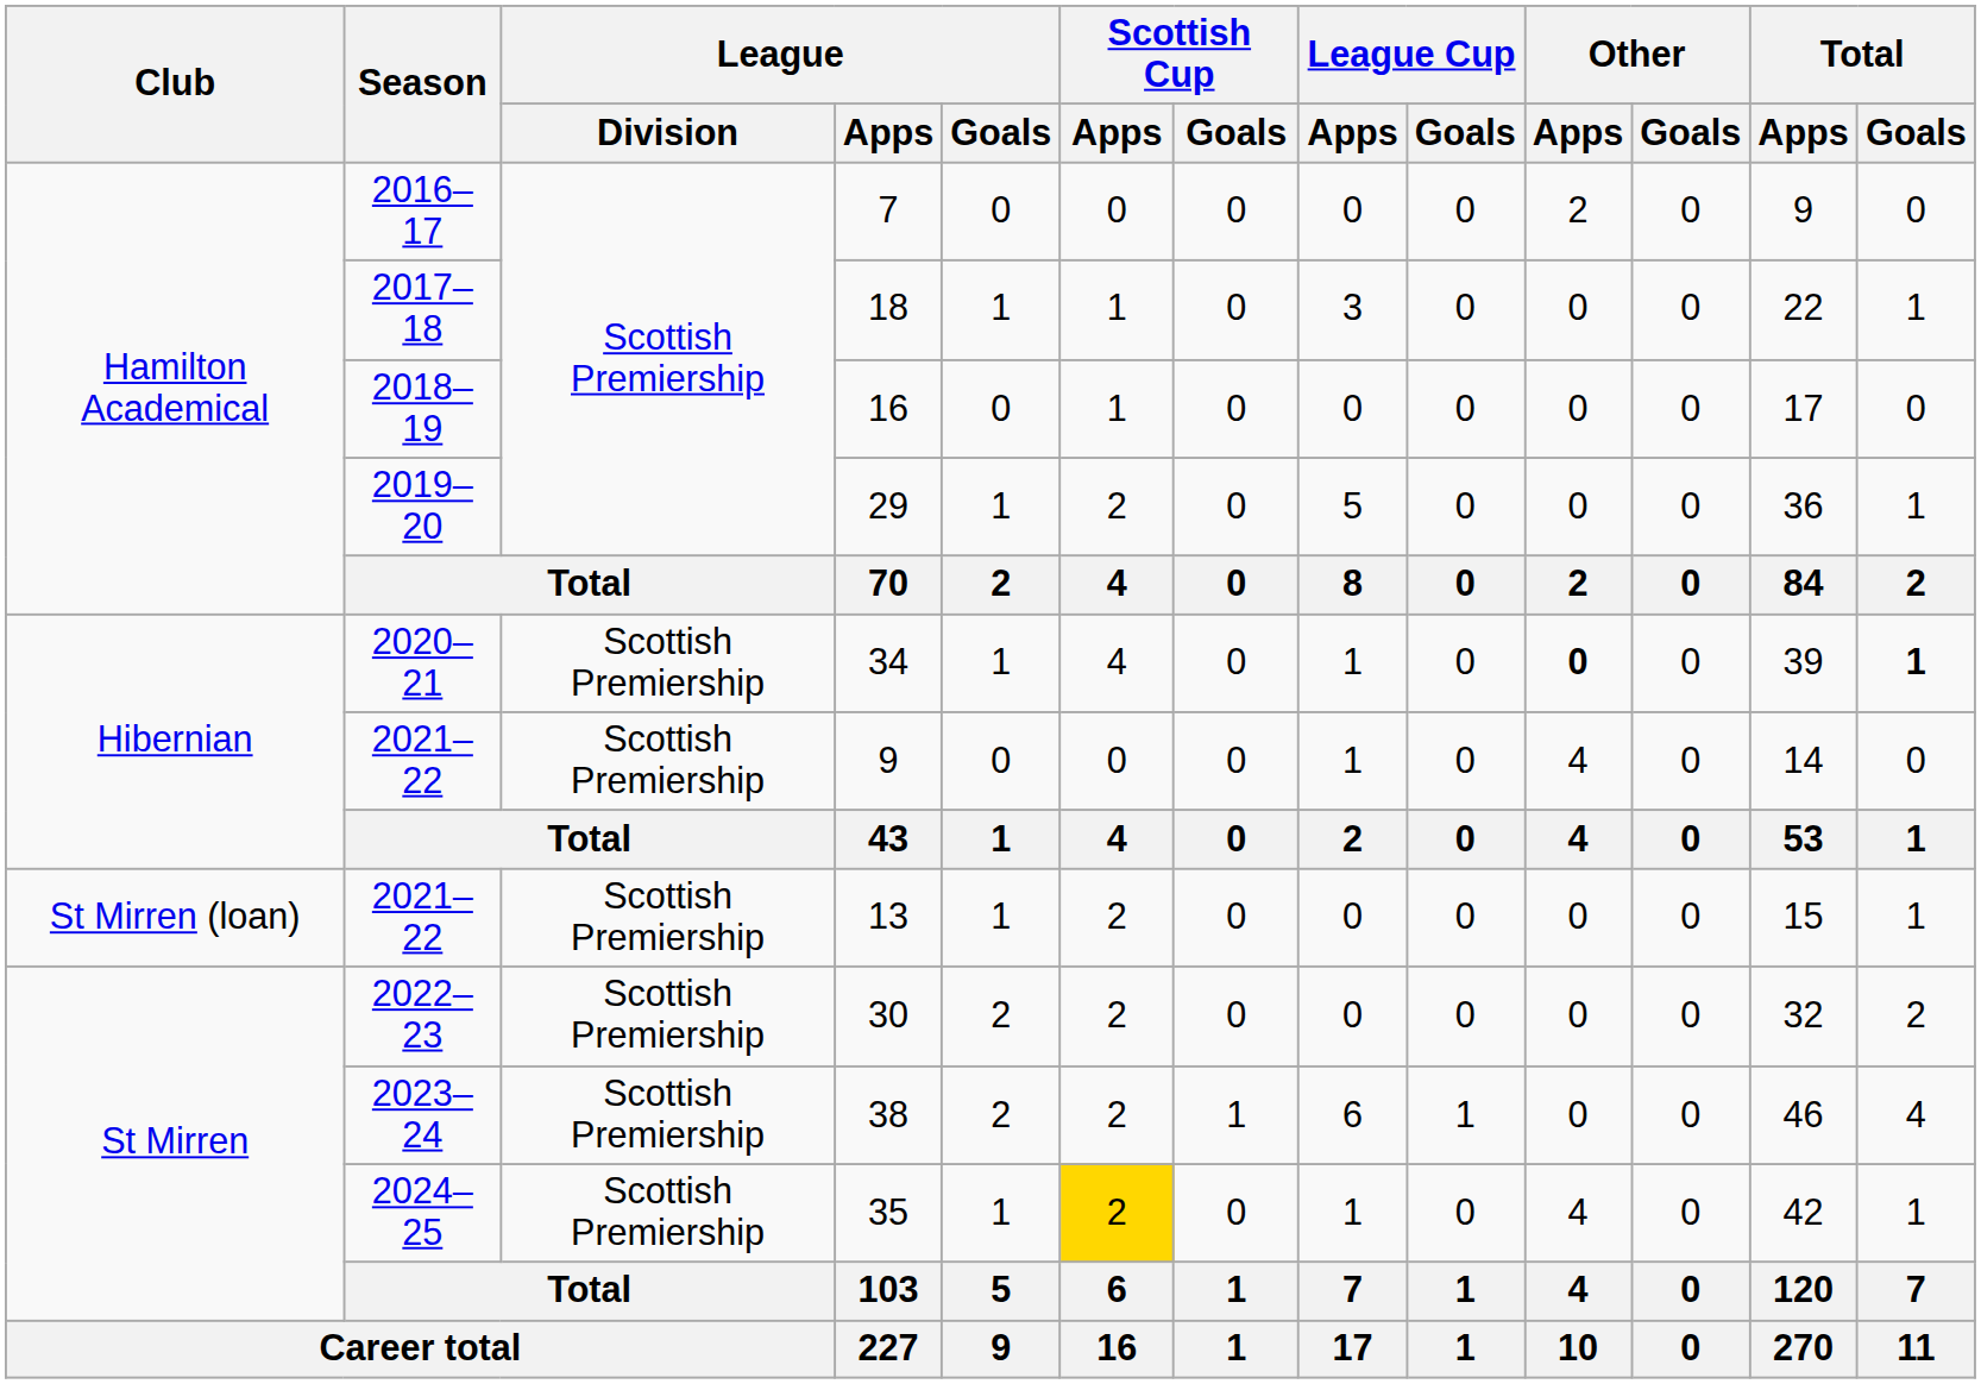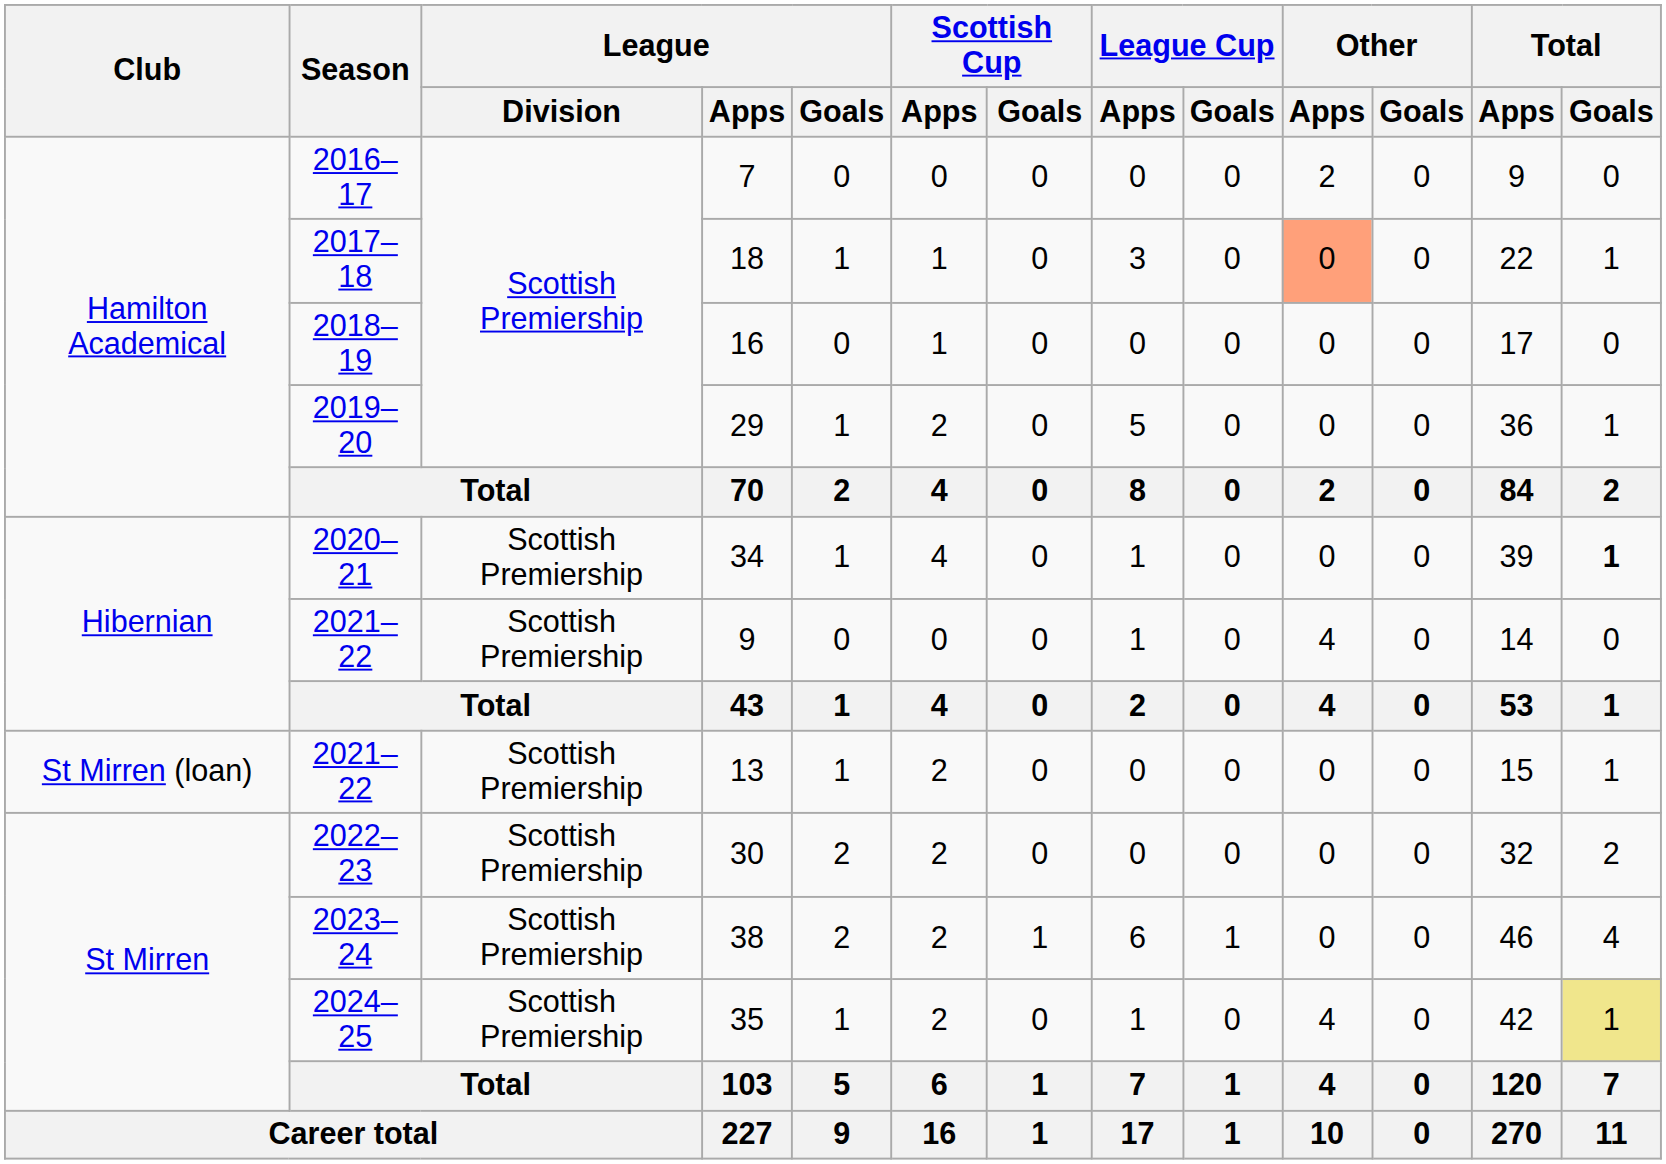18 | Other / Apps: no background -> lightsalmon background
34 | Other / Apps: bold -> normal
35 | Scottish Cup / Apps: gold background -> no background
35 | Total / Goals: no background -> khaki background
